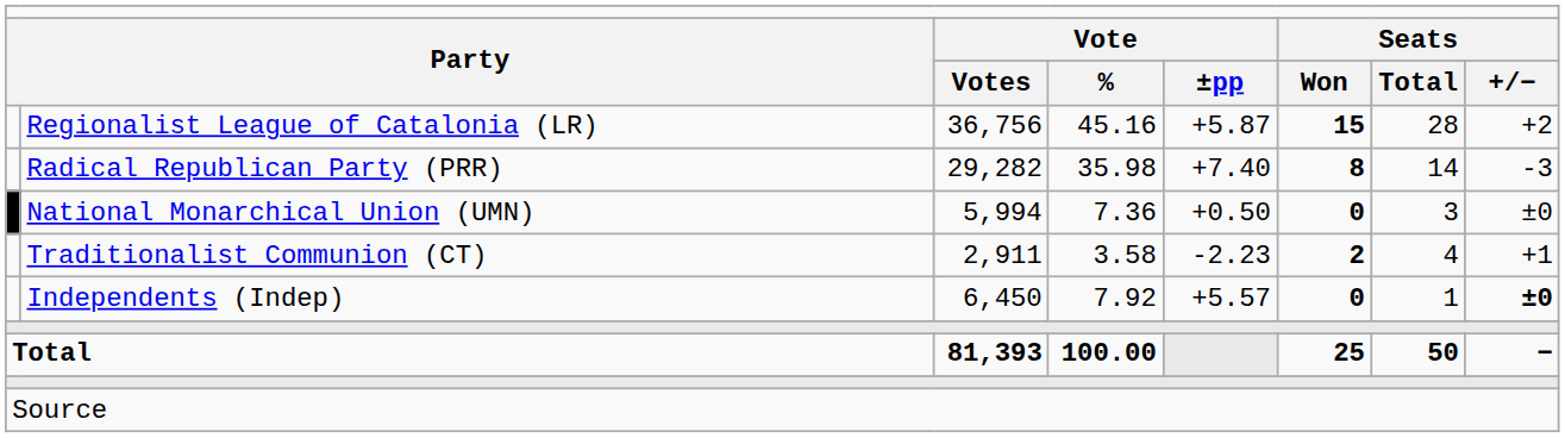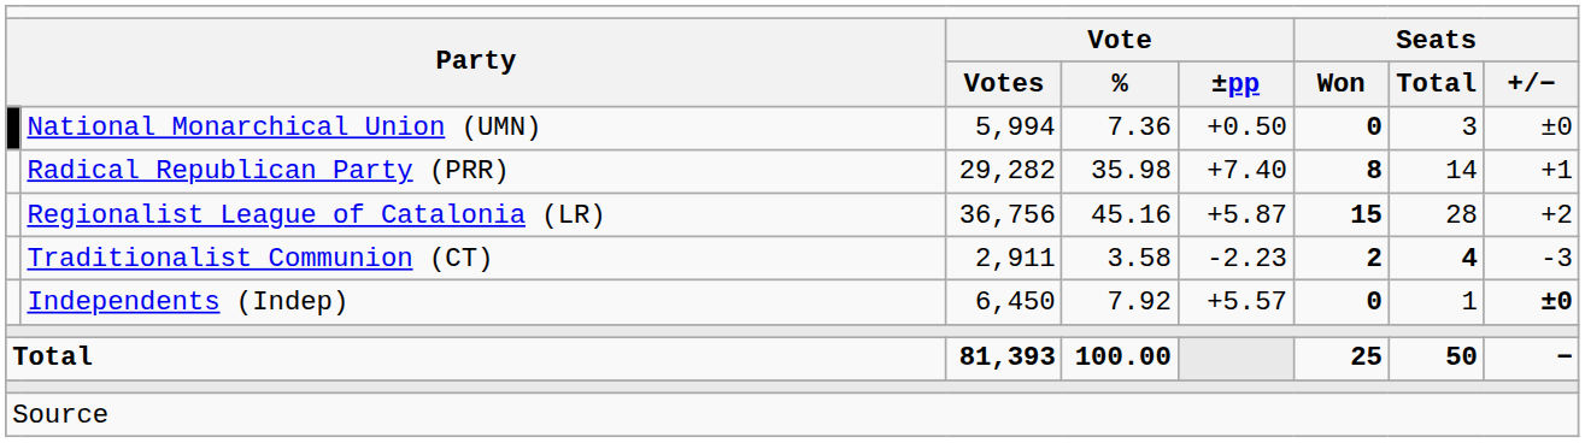rows swapped: Regionalist League of Catalonia (LR) <-> National Monarchical Union (UMN)
Radical Republican Party (PRR) | column 8: -3 -> +1
Traditionalist Communion (CT) | column 7: normal -> bold
Traditionalist Communion (CT) | column 8: +1 -> -3
